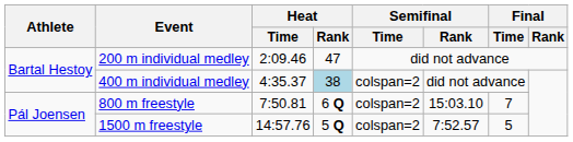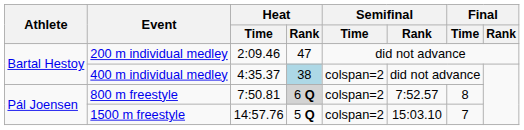800 m freestyle | Heat / Rank: no background -> lightgrey background
800 m freestyle | Semifinal / Rank: 15:03.10 -> 7:52.57
800 m freestyle | Final / Time: 7 -> 8
1500 m freestyle | Semifinal / Rank: 7:52.57 -> 15:03.10
1500 m freestyle | Final / Time: 5 -> 7
